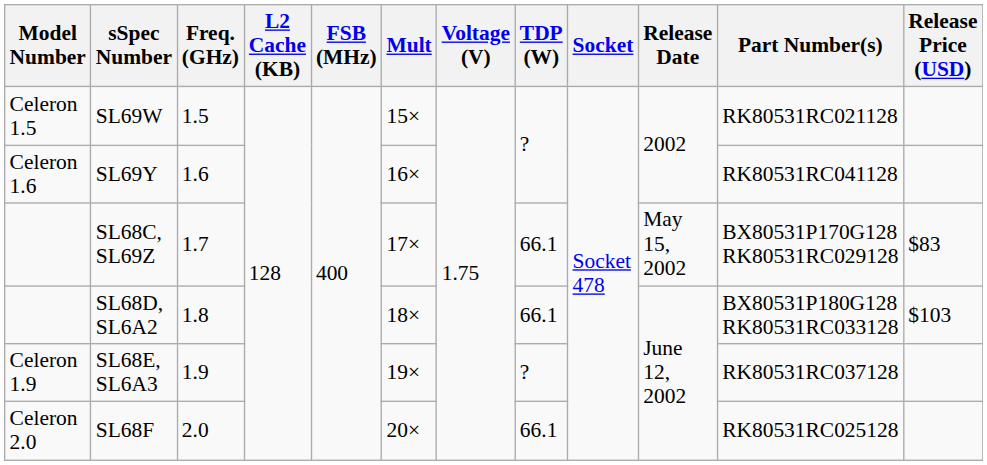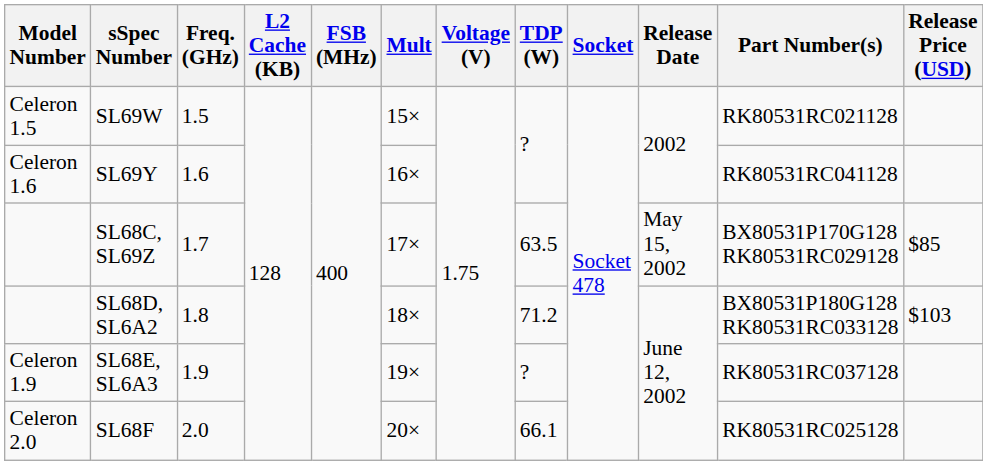SL68C, SL69Z | TDP (W): 66.1 -> 63.5
SL68C, SL69Z | Release Price (USD): $83 -> $85
SL68D, SL6A2 | TDP (W): 66.1 -> 71.2
